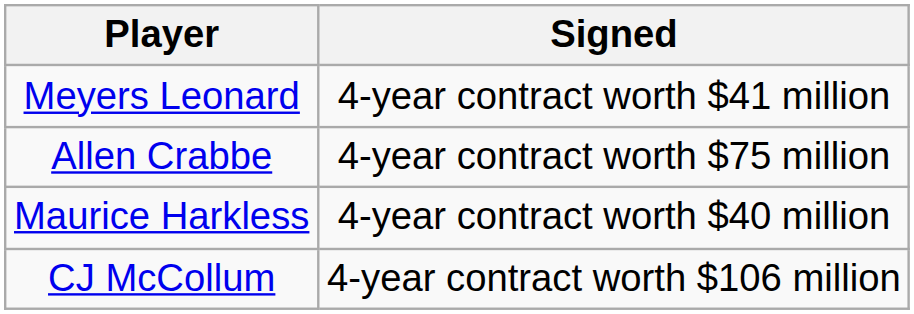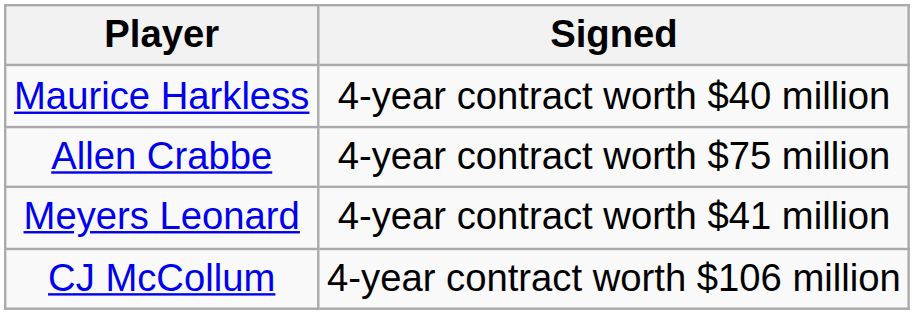rows swapped: Meyers Leonard <-> Maurice Harkless
